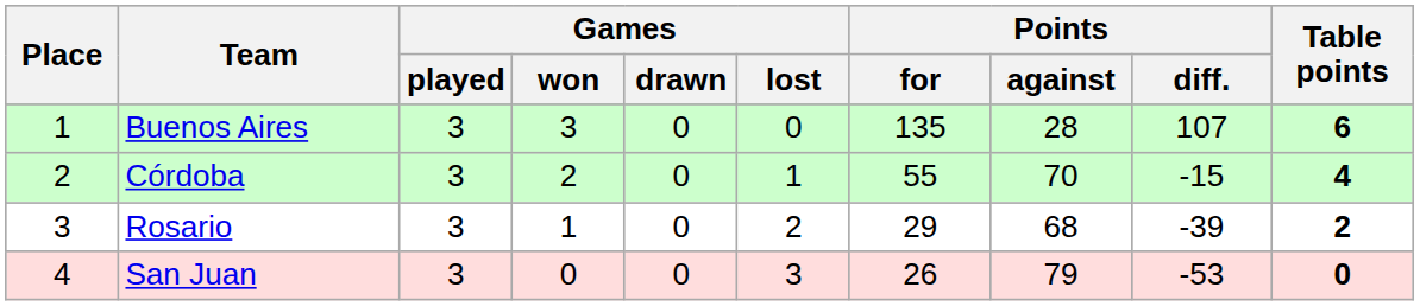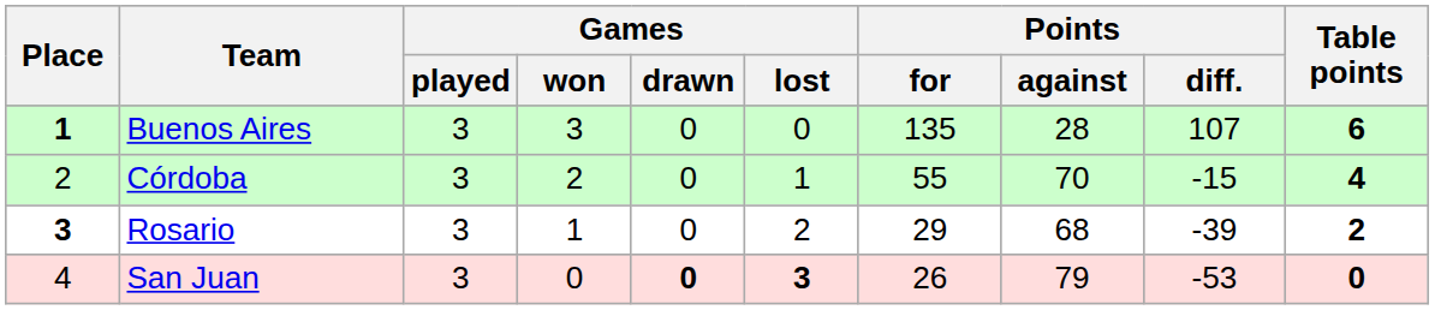Buenos Aires | Place: normal -> bold
Rosario | Place: normal -> bold
San Juan | Games / drawn: normal -> bold
San Juan | Games / lost: normal -> bold
